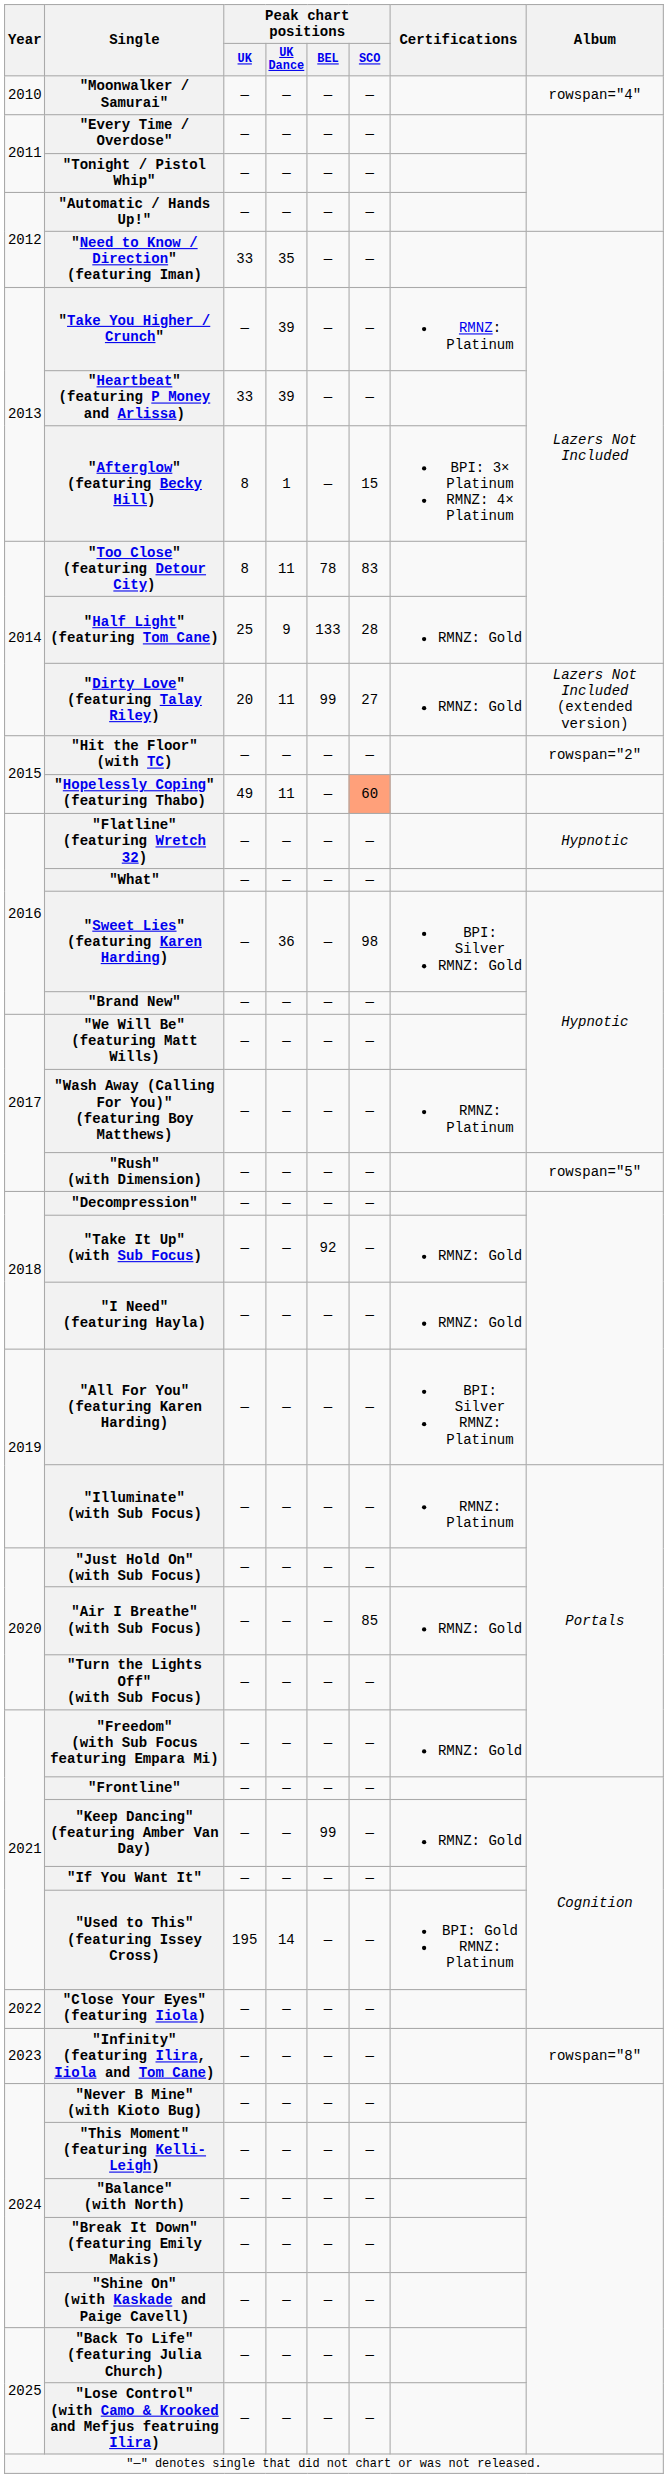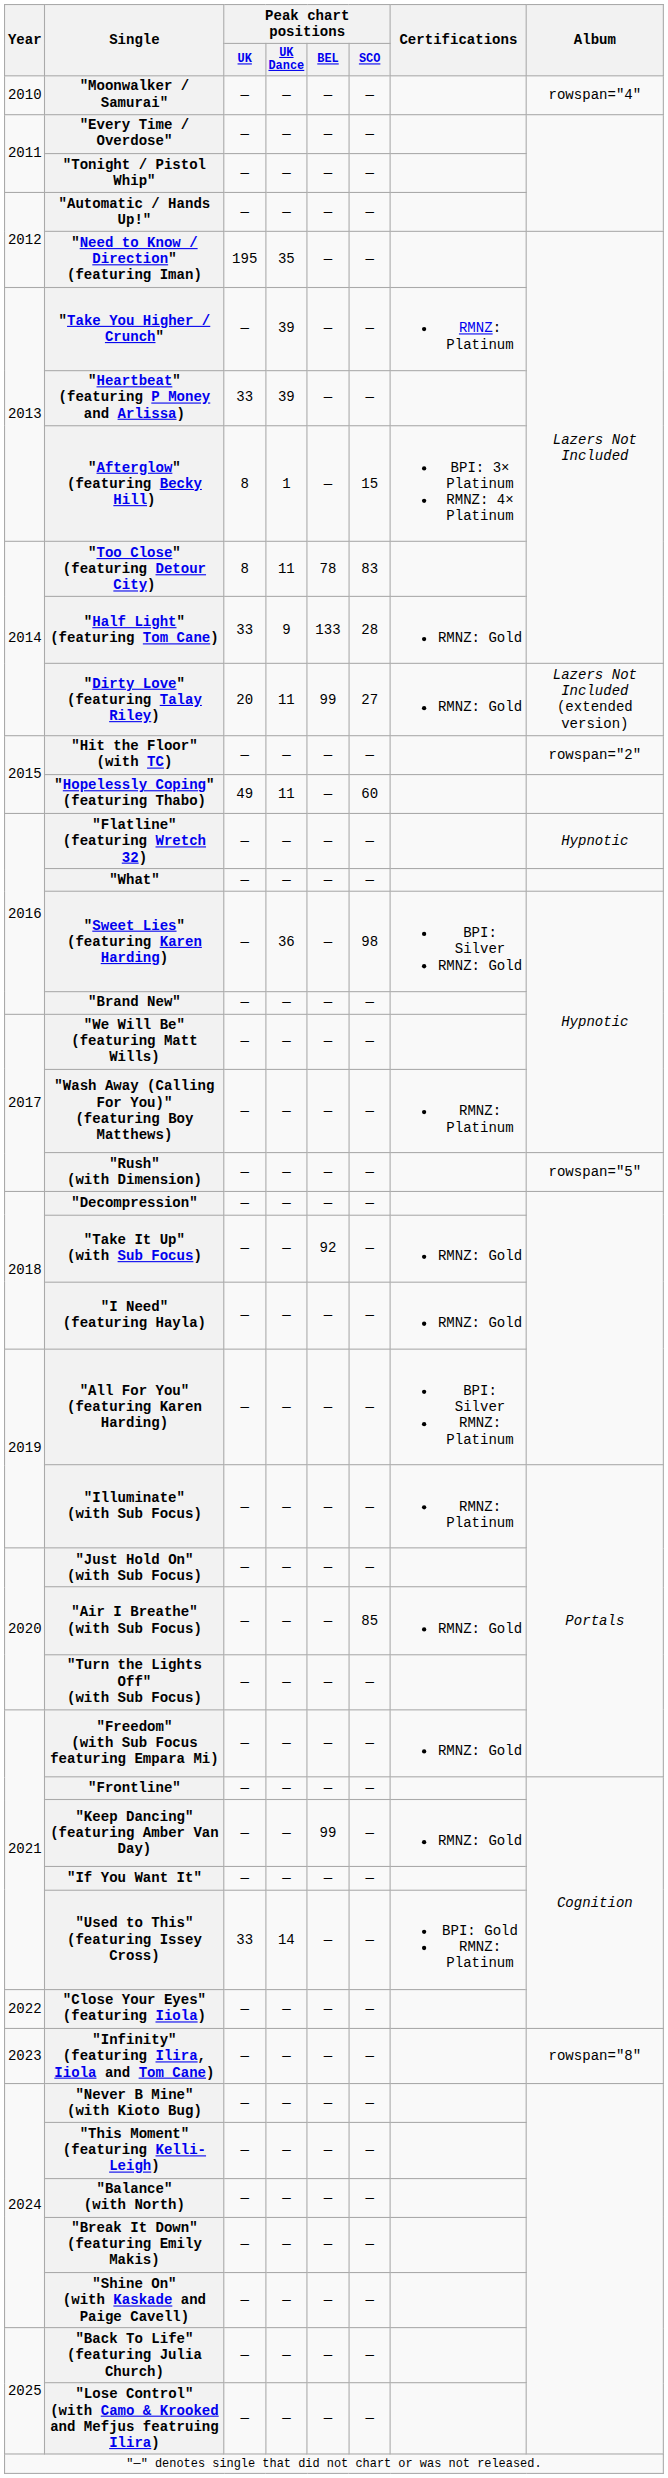"Need to Know / Direction" (featuring Iman) | Peak chart positions / UK: 33 -> 195
"Half Light" (featuring Tom Cane) | Peak chart positions / UK: 25 -> 33
"Hopelessly Coping" (featuring Thabo) | Peak chart positions / SCO: lightsalmon background -> no background
"Used to This" (featuring Issey Cross) | Peak chart positions / UK: 195 -> 33
